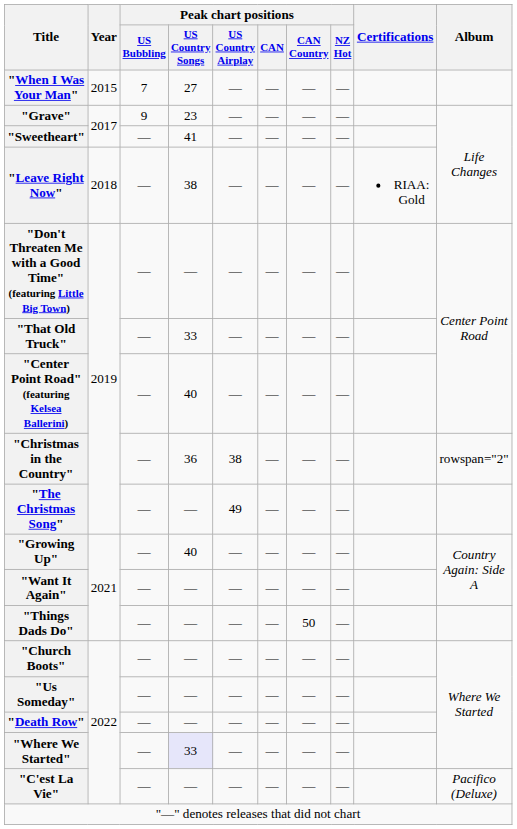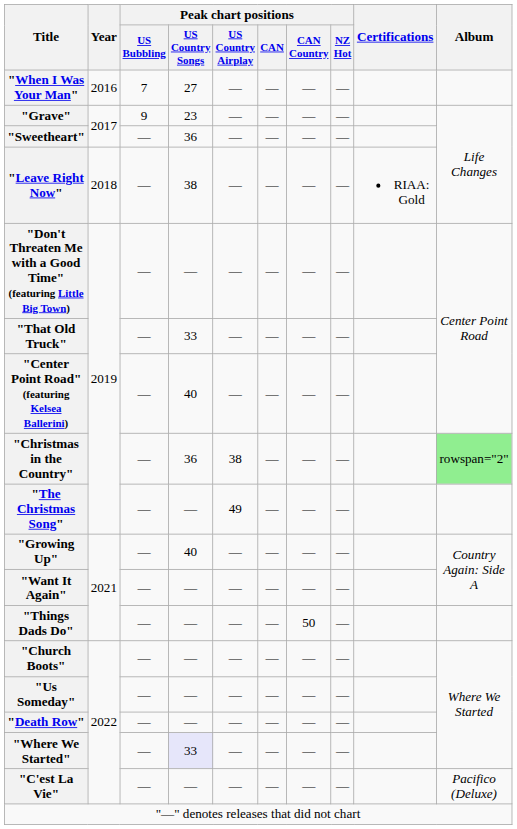"When I Was Your Man" | Year: 2015 -> 2016
"Sweetheart" | Peak chart positions / US Country Songs: 41 -> 36
"Christmas in the Country" | Album: no background -> lightgreen background
